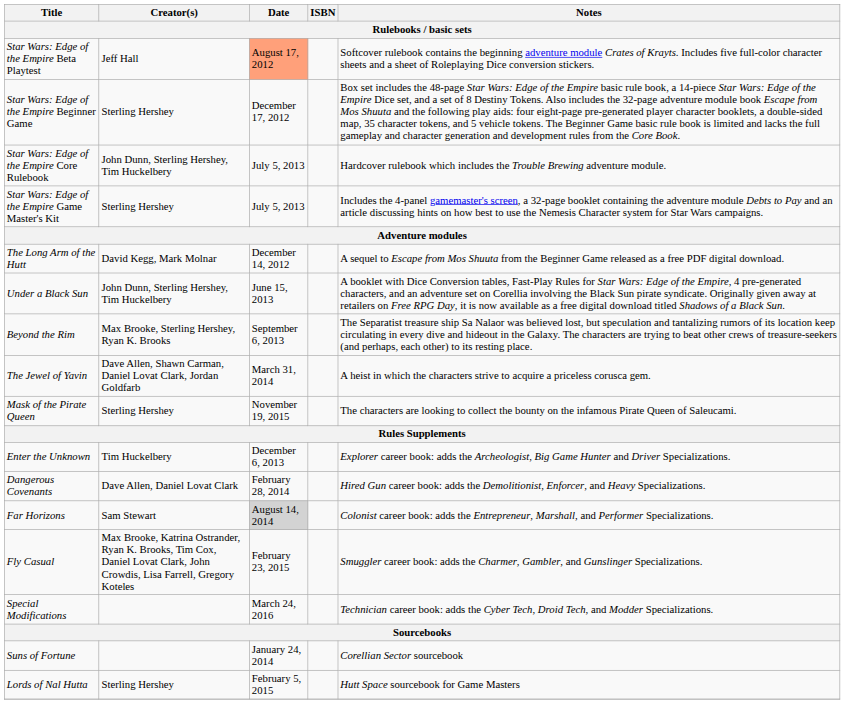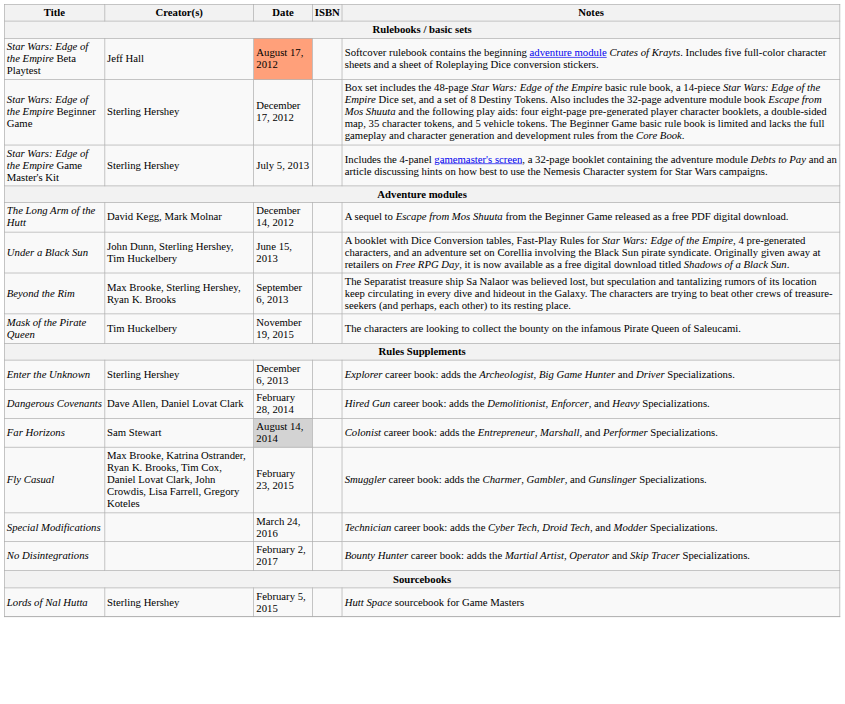- row: Star Wars: Edge of the Empire Core Rulebook | John Dunn, Sterling Hershey, Tim Huckelbery | July 5, 2013 | Hardcover rulebook which includes the Trouble Brewing adventure module.
- row: The Jewel of Yavin | Dave Allen, Shawn Carman, Daniel Lovat Clark, Jordan Goldfarb | March 31, 2014 | A heist in which the characters strive to acquire a priceless corusca gem.
Mask of the Pirate Queen | Creator(s): Sterling Hershey -> Tim Huckelbery
Enter the Unknown | Creator(s): Tim Huckelbery -> Sterling Hershey
+ row: No Disintegrations | February 2, 2017 | Bounty Hunter career book: adds the Martial Artist, Operator and Skip Tracer Specializations.
- row: Suns of Fortune | January 24, 2014 | Corellian Sector sourcebook
